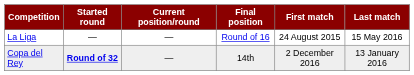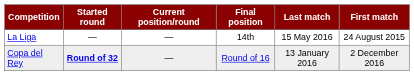columns swapped: First match <-> Last match
La Liga | Final position: Round of 16 -> 14th
Copa del Rey | Final position: 14th -> Round of 16
